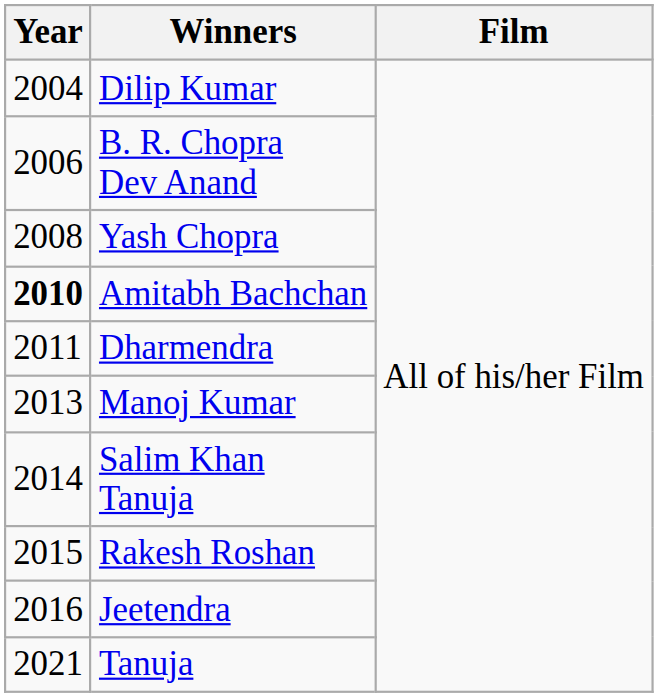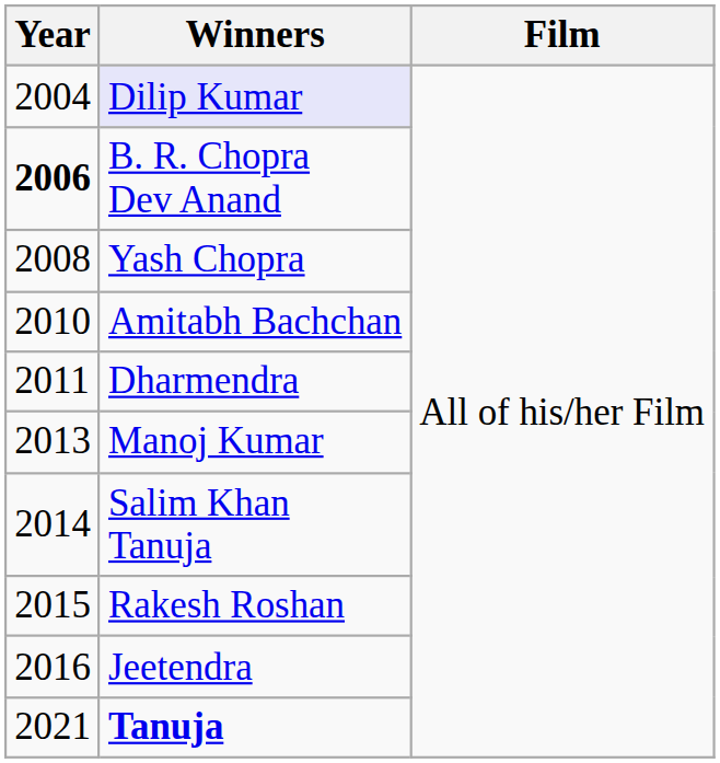row 2 | Winners: no background -> lavender background
row 3 | Year: normal -> bold
row 5 | Year: bold -> normal
row 11 | Winners: normal -> bold
